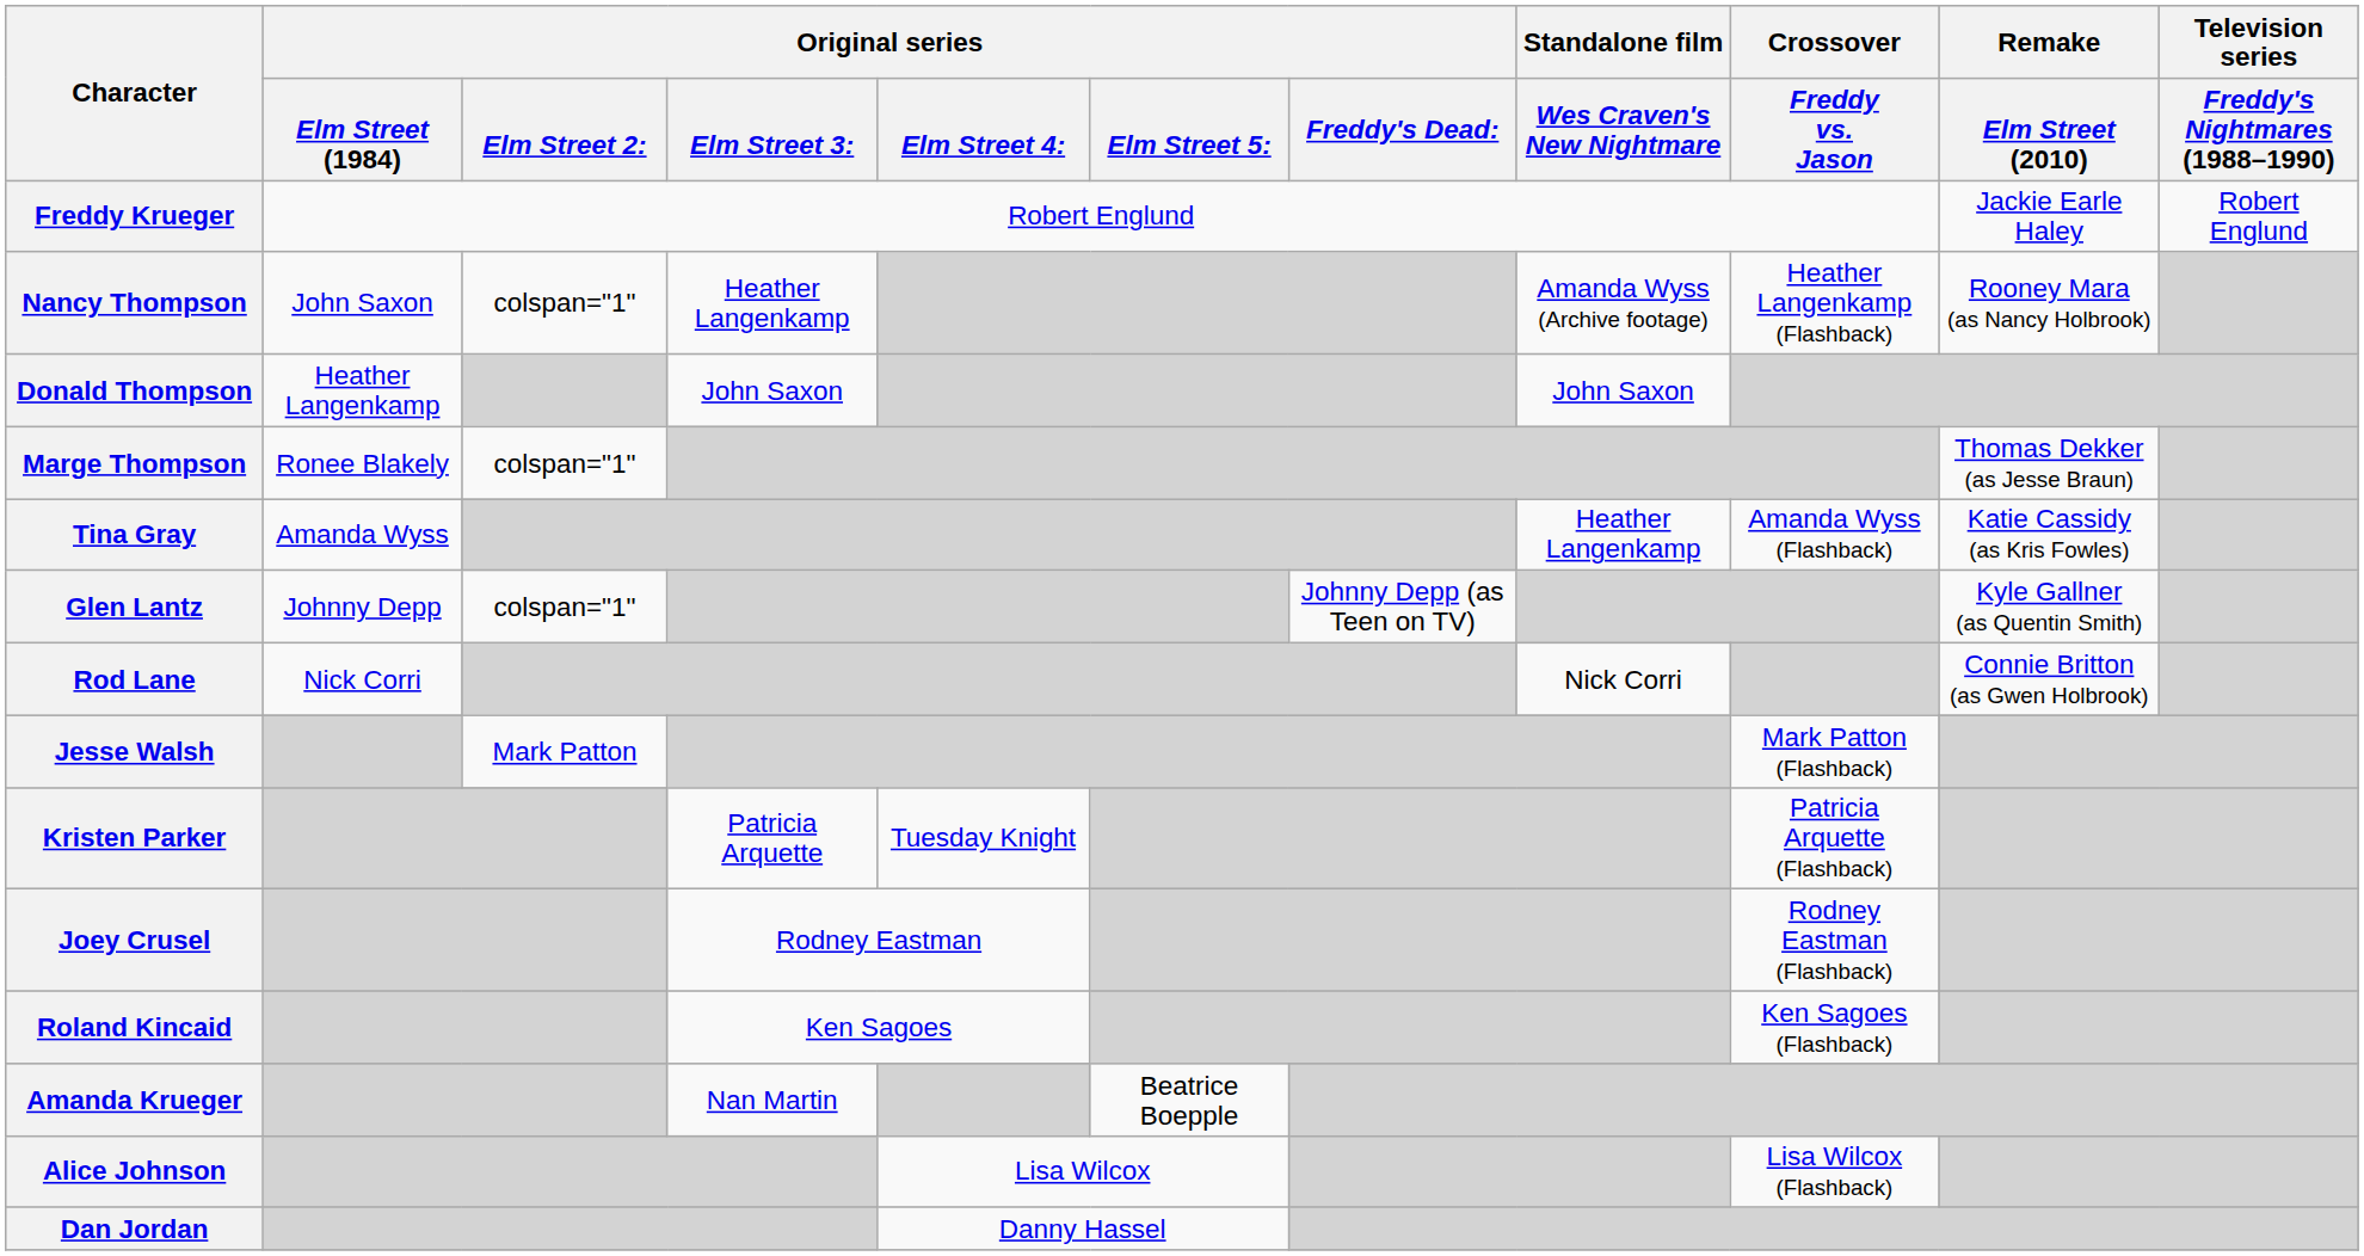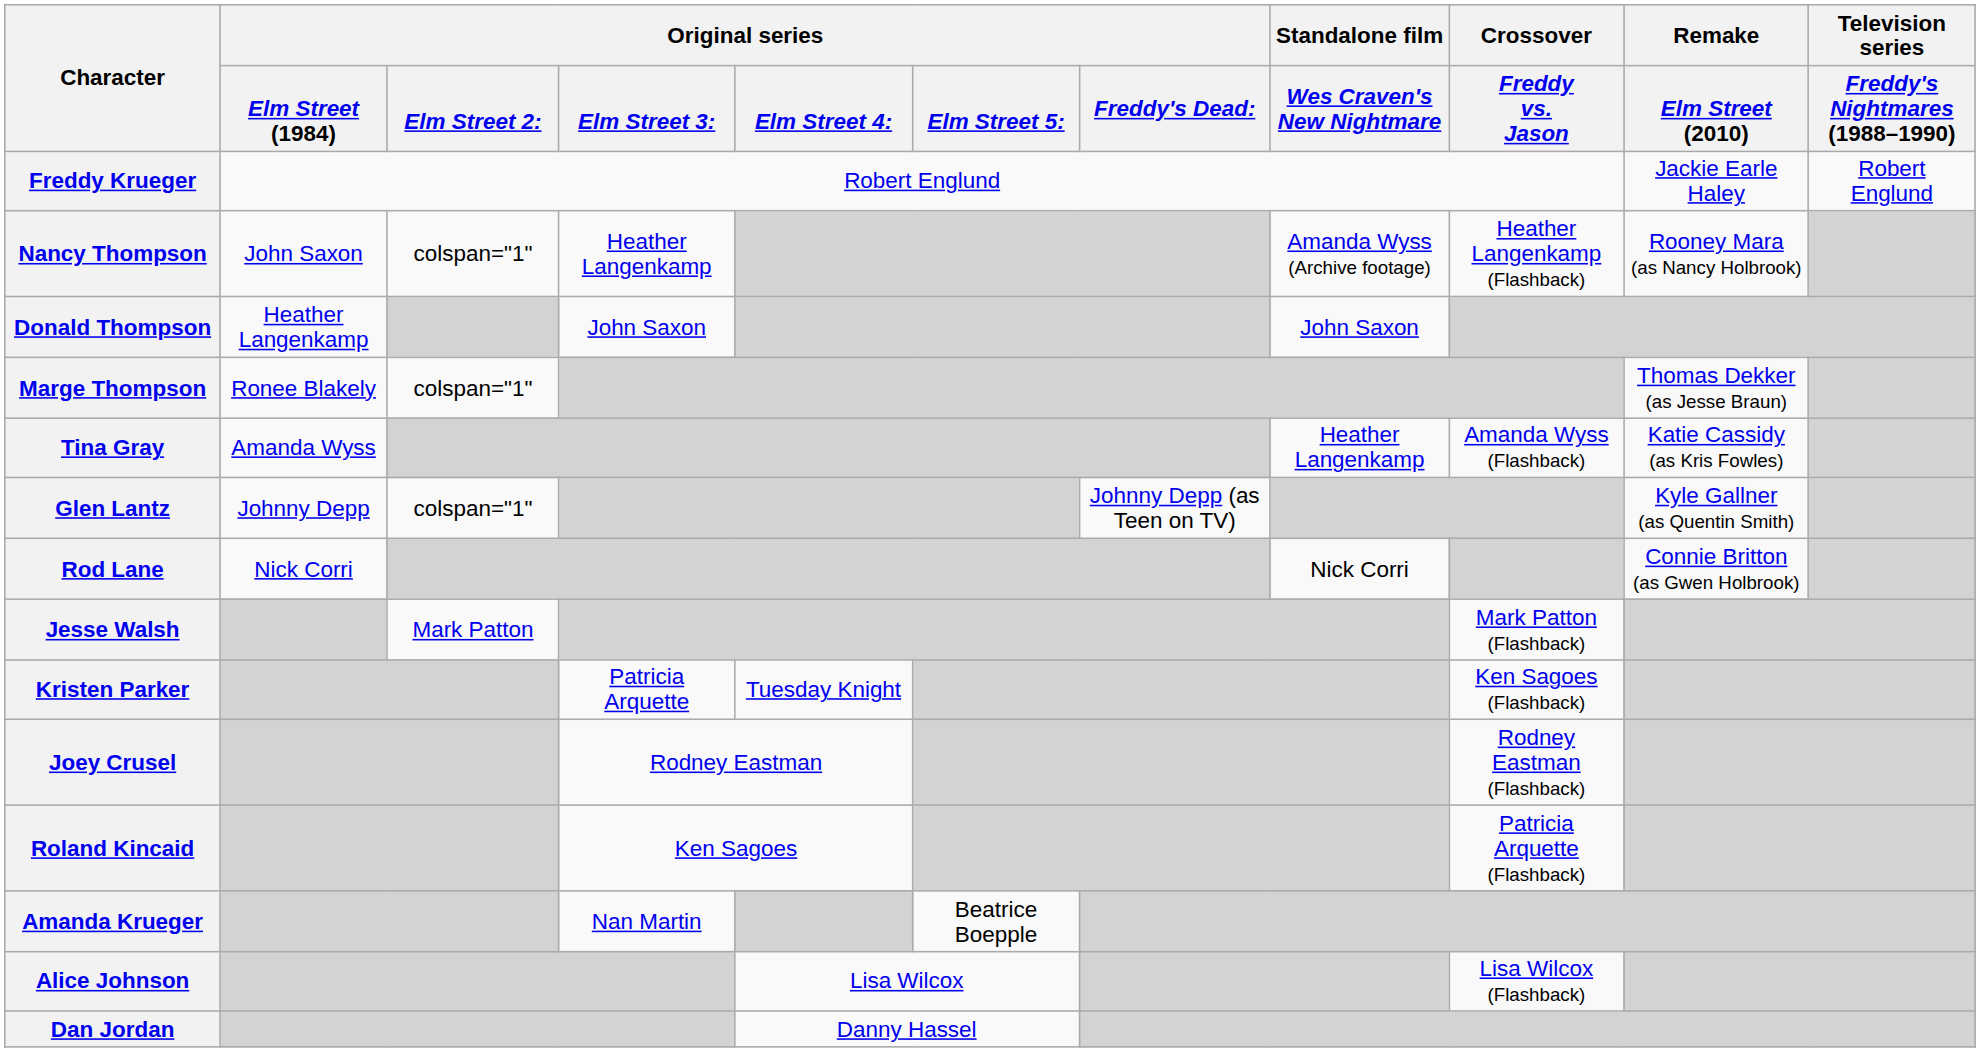Kristen Parker | Crossover / Freddy vs. Jason: Patricia Arquette (Flashback) -> Ken Sagoes (Flashback)
Roland Kincaid | Crossover / Freddy vs. Jason: Ken Sagoes (Flashback) -> Patricia Arquette (Flashback)
